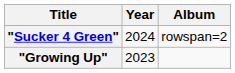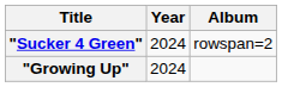"Growing Up" | Year: 2023 -> 2024
